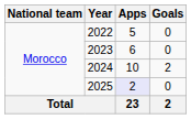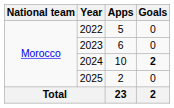2024 | Goals: normal -> bold
2025 | Apps: lavender background -> no background
